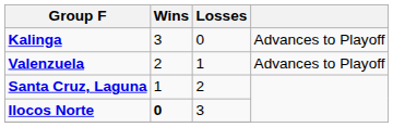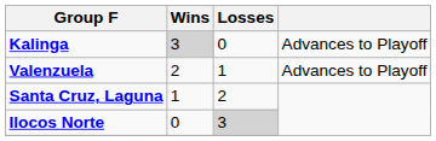Kalinga | Wins: no background -> lightgrey background
Ilocos Norte | Wins: bold -> normal
Ilocos Norte | Losses: no background -> lightgrey background
